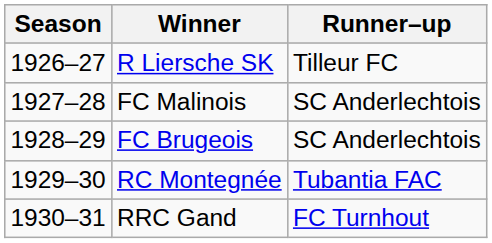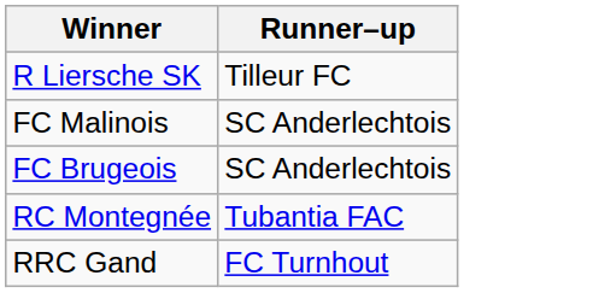- column: Season | 1926–27 | 1927–28 | 1928–29 | 1929–30 | 1930–31
